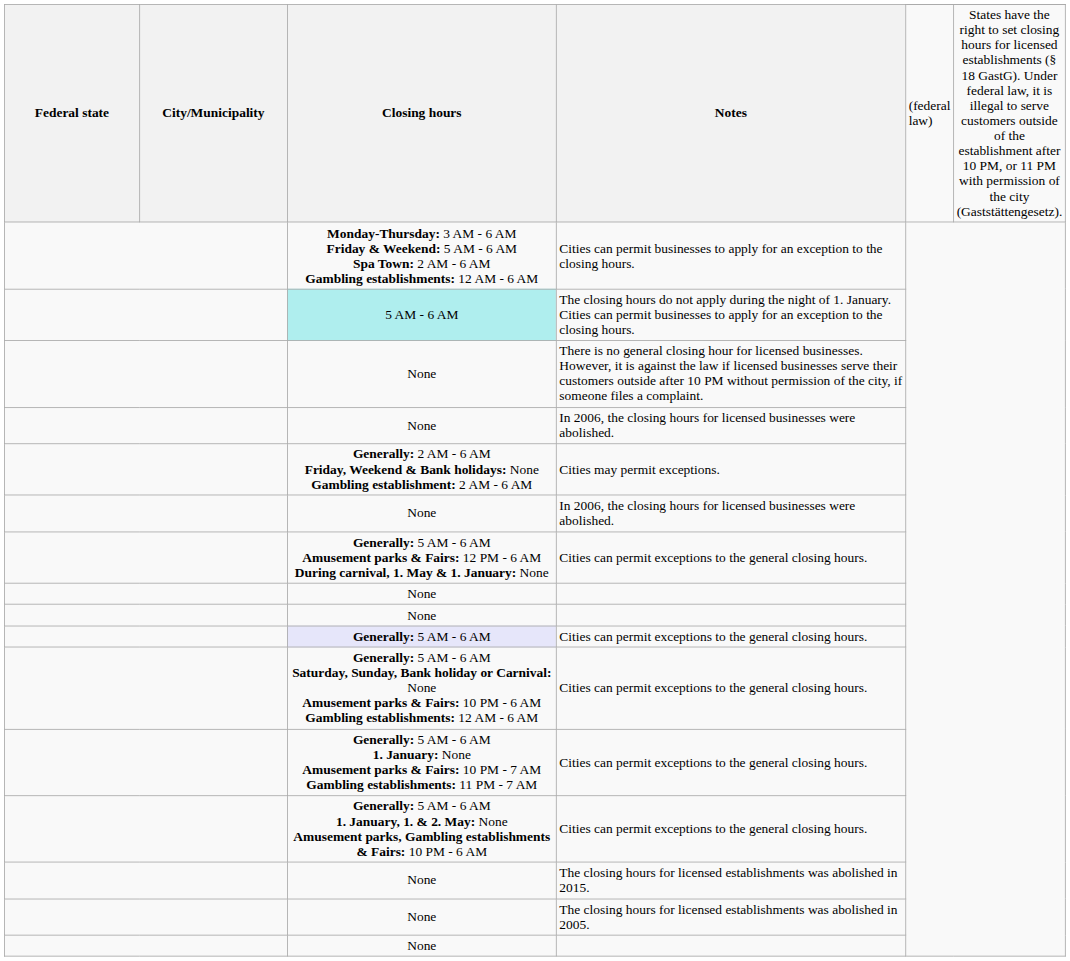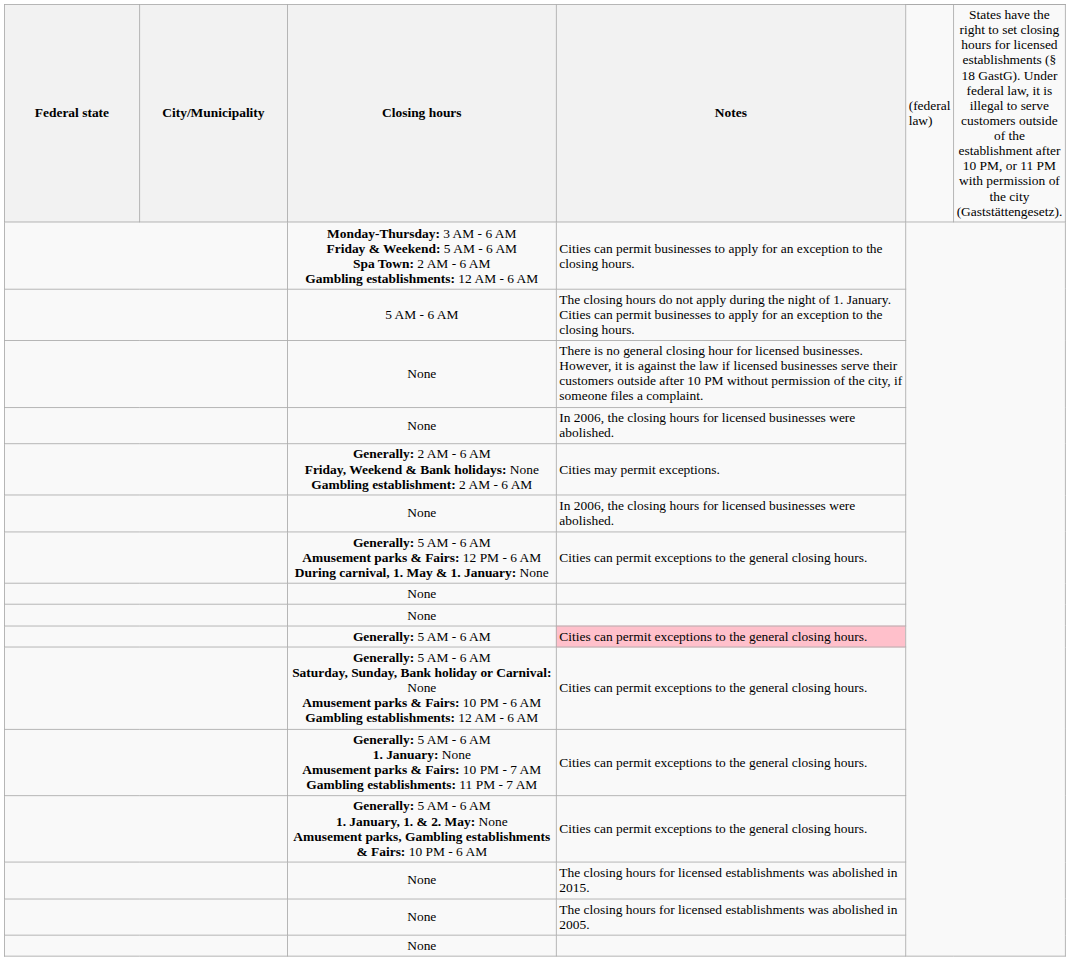5 AM - 6 AM | Closing hours: paleturquoise background -> no background
Generally: 5 AM - 6 AM | Closing hours: lavender background -> no background
Generally: 5 AM - 6 AM | Notes: no background -> pink background
